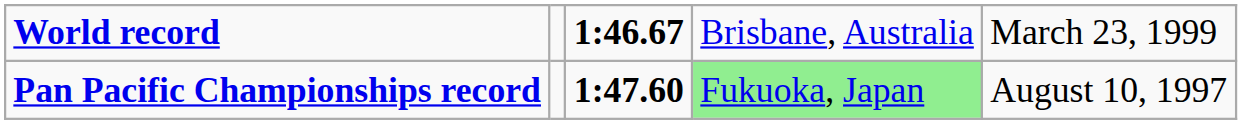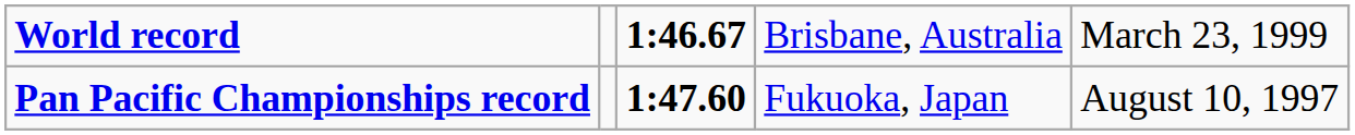Pan Pacific Championships record | column 4: lightgreen background -> no background
